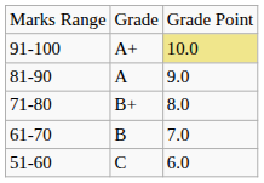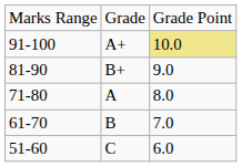81-90 | column 2: A -> B+
71-80 | column 2: B+ -> A
